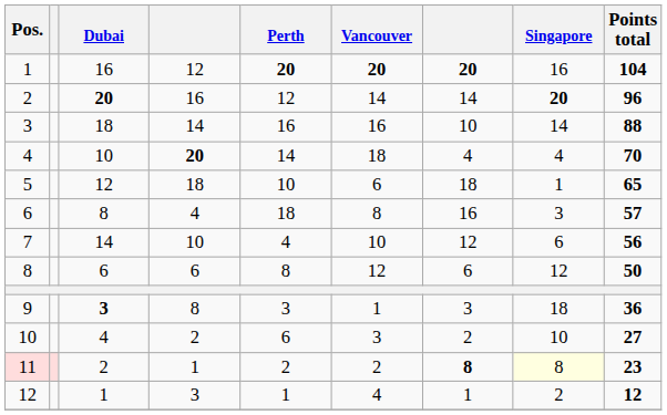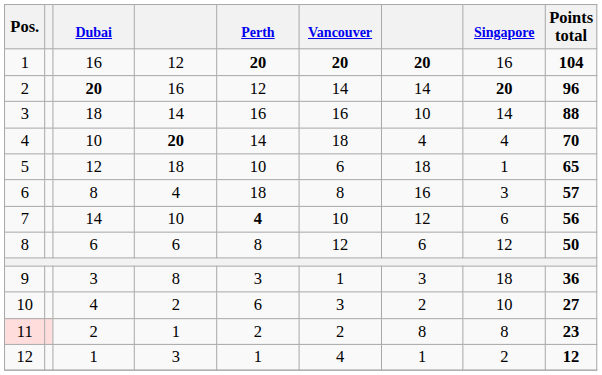7 | Perth: normal -> bold
9 | Dubai: bold -> normal
11 | column 7: bold -> normal
11 | Singapore: lightyellow background -> no background
